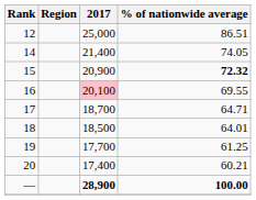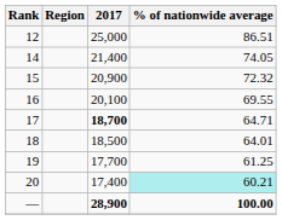15 | % of nationwide average: bold -> normal
16 | 2017: pink background -> no background
17 | 2017: normal -> bold
20 | % of nationwide average: no background -> paleturquoise background
